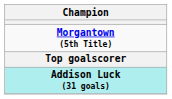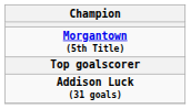row 5 | column 1: paleturquoise background -> no background
